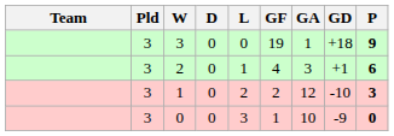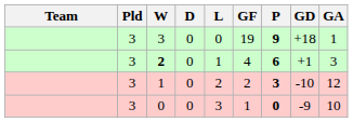columns swapped: GA <-> P
row 3 | W: normal -> bold
